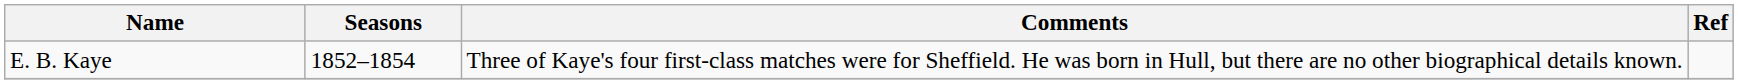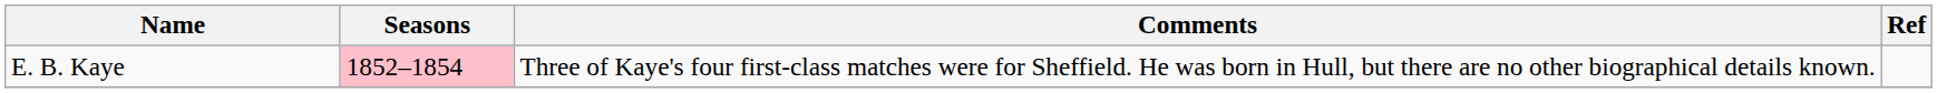E. B. Kaye | Seasons: no background -> pink background
